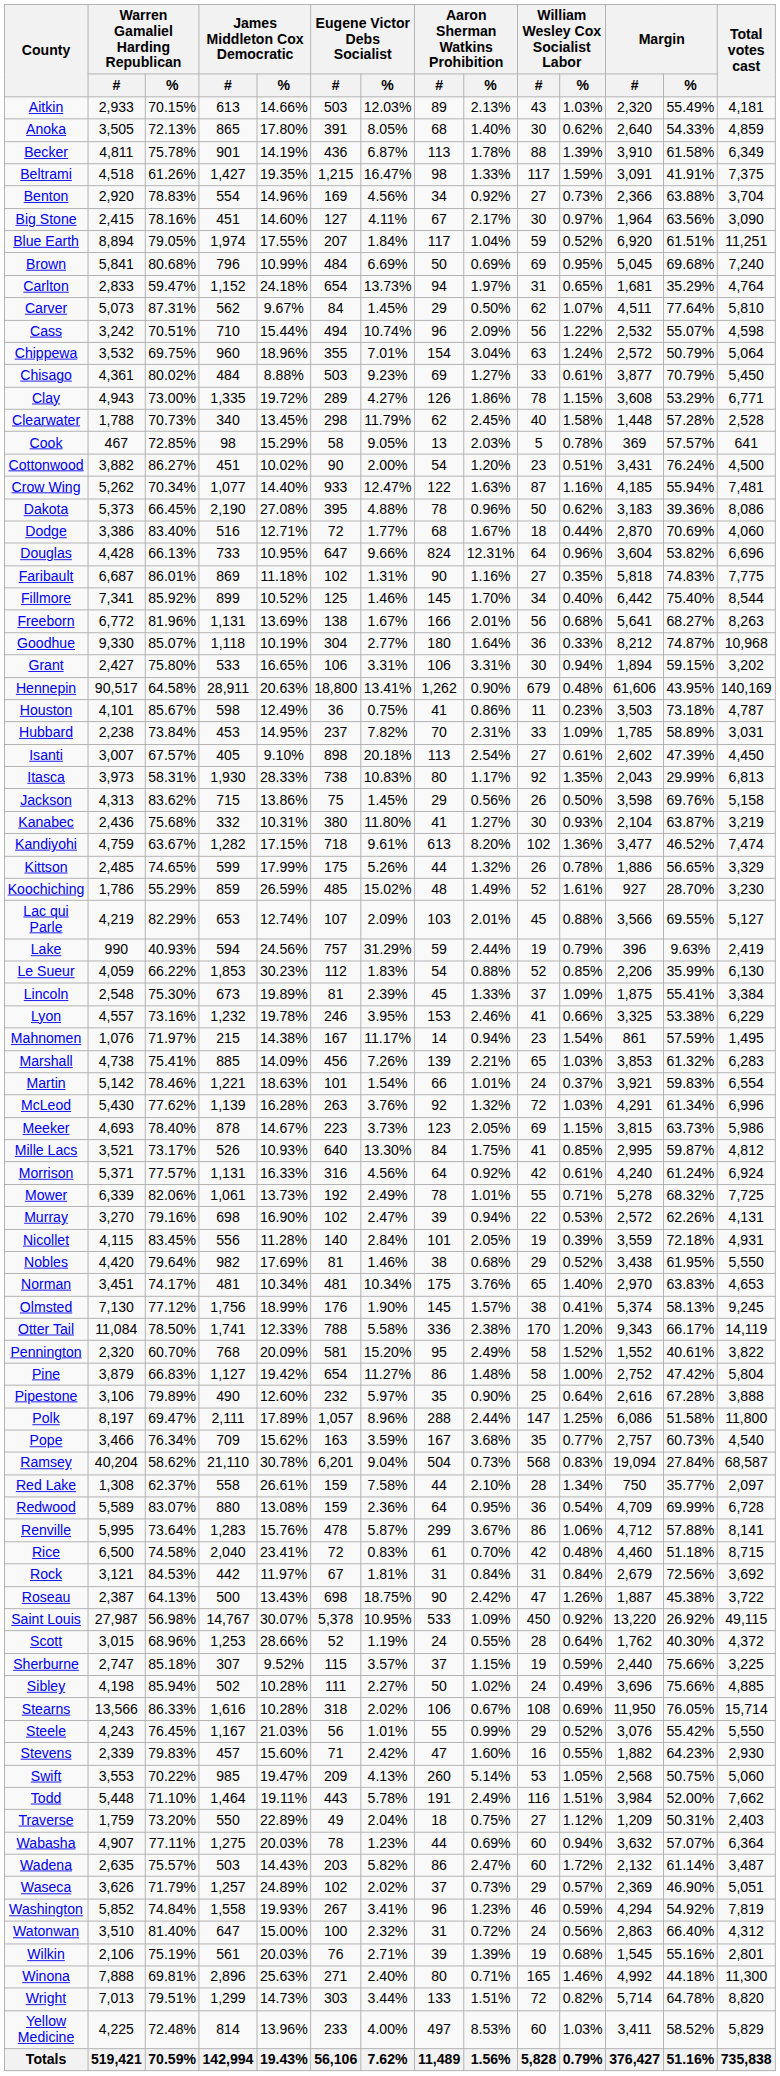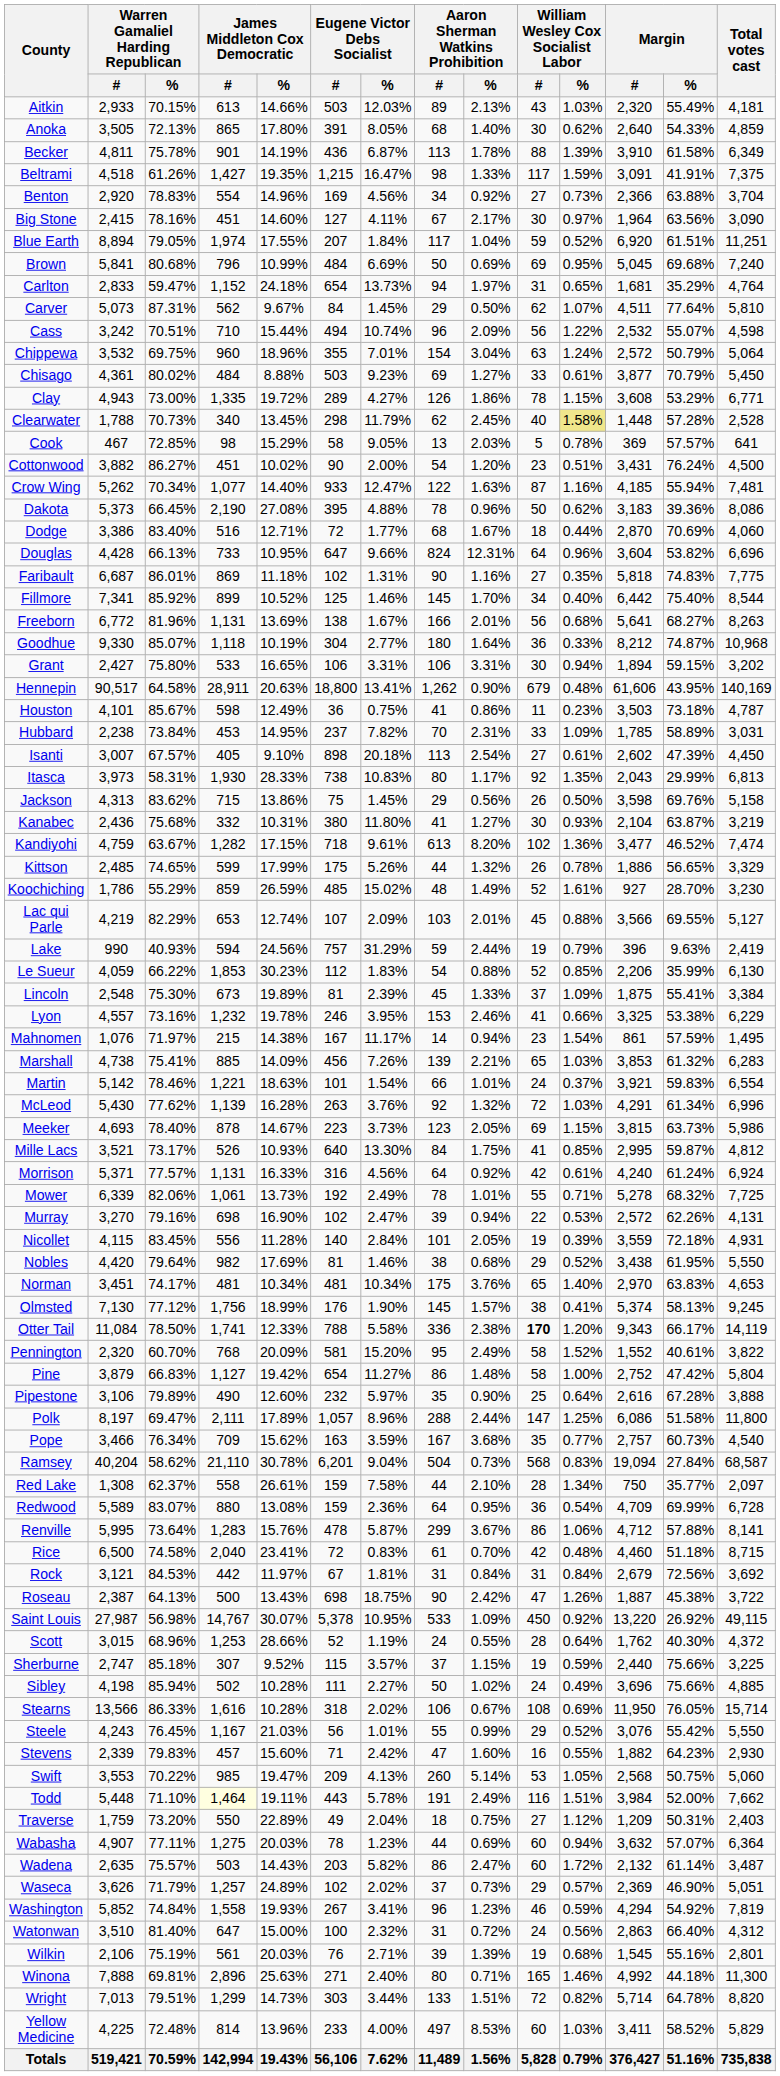Clearwater | William Wesley Cox Socialist Labor / %: no background -> khaki background
Otter Tail | William Wesley Cox Socialist Labor / #: normal -> bold
Todd | James Middleton Cox Democratic / #: no background -> lightyellow background
